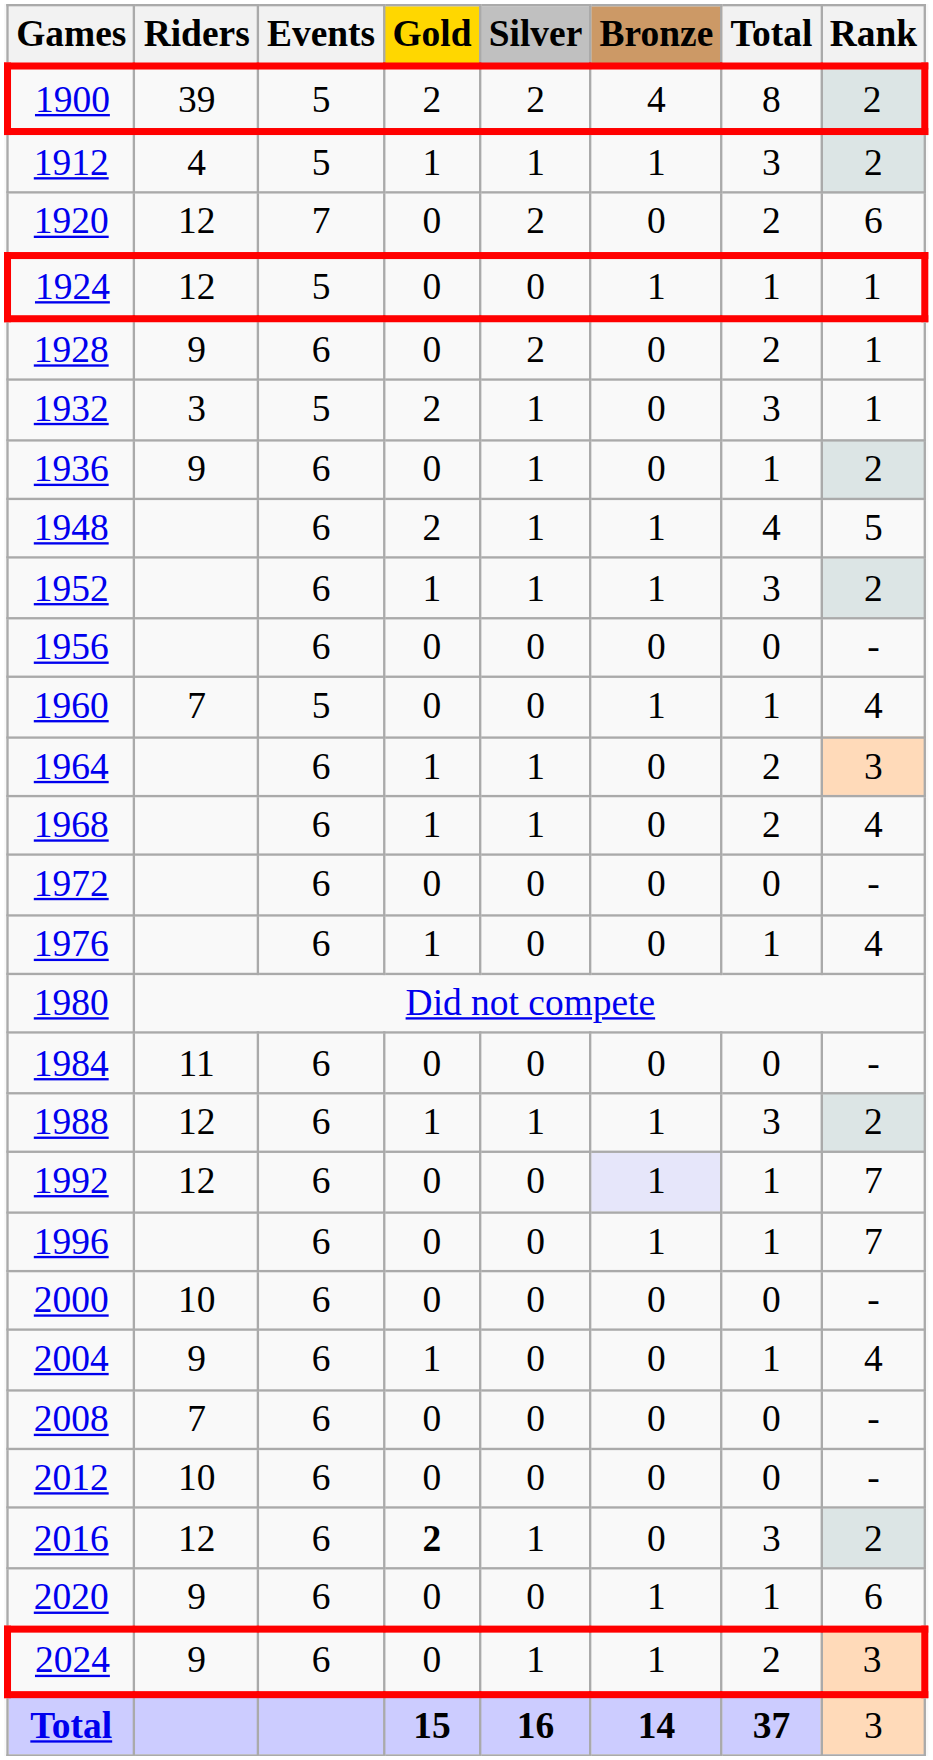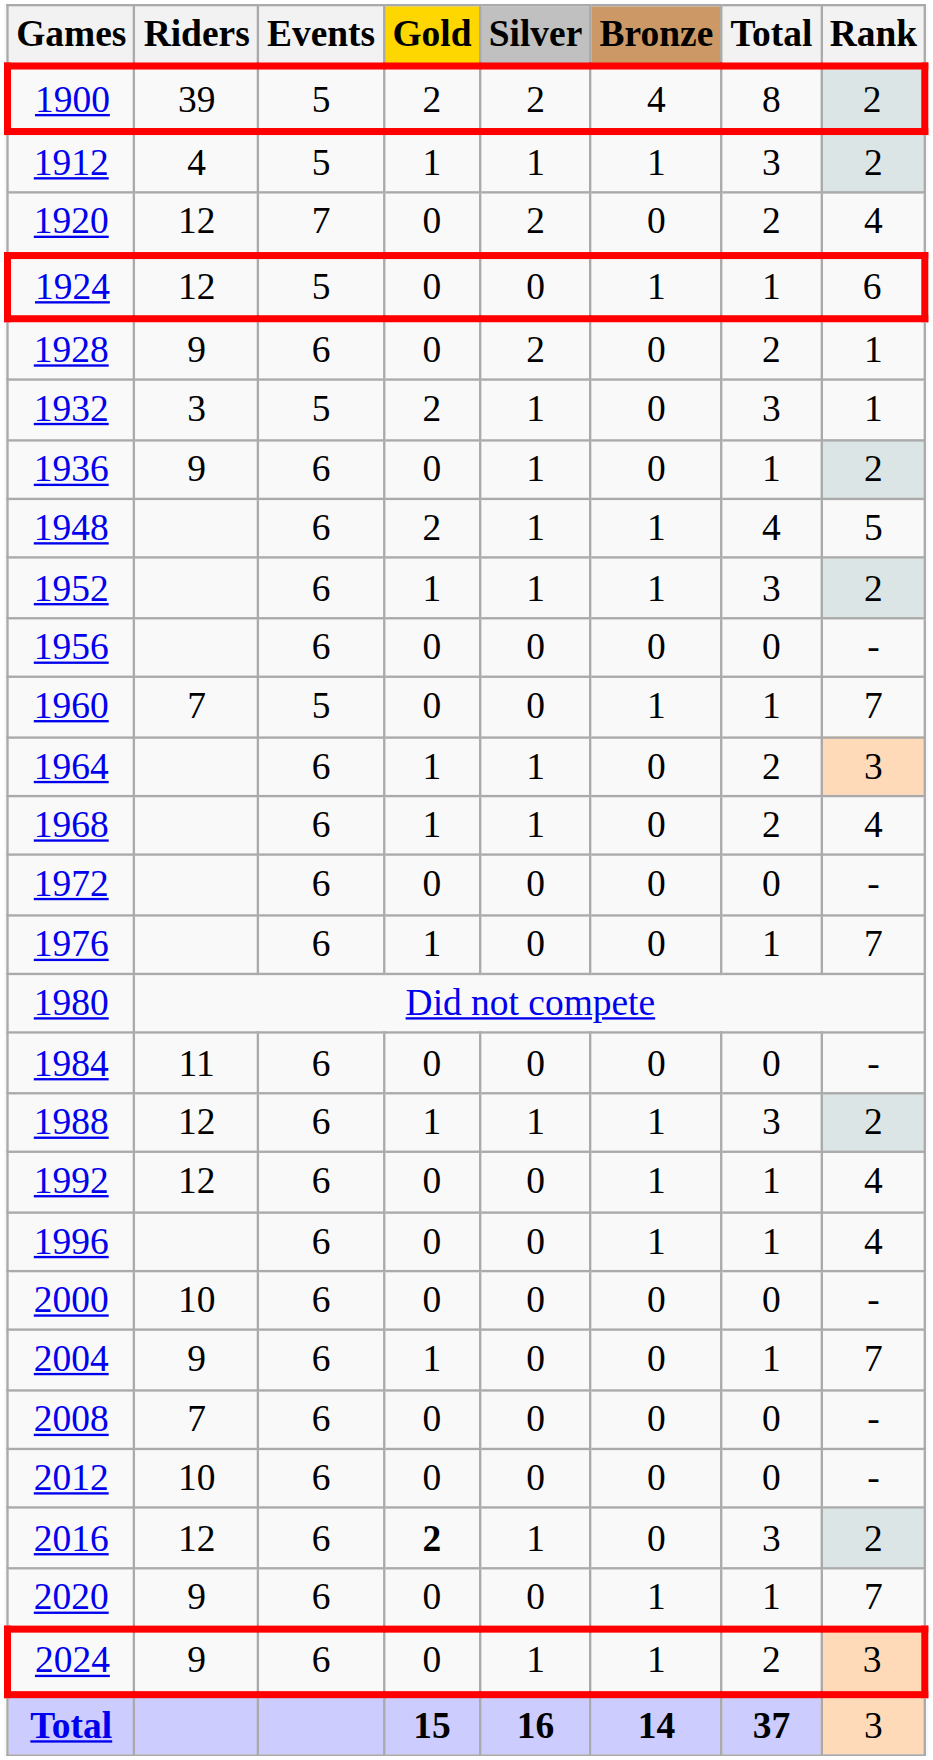1920 | Rank: 6 -> 4
1924 | Rank: 1 -> 6
1960 | Rank: 4 -> 7
1976 | Rank: 4 -> 7
1992 | Bronze: lavender background -> no background
1992 | Rank: 7 -> 4
1996 | Rank: 7 -> 4
2004 | Rank: 4 -> 7
2020 | Rank: 6 -> 7
